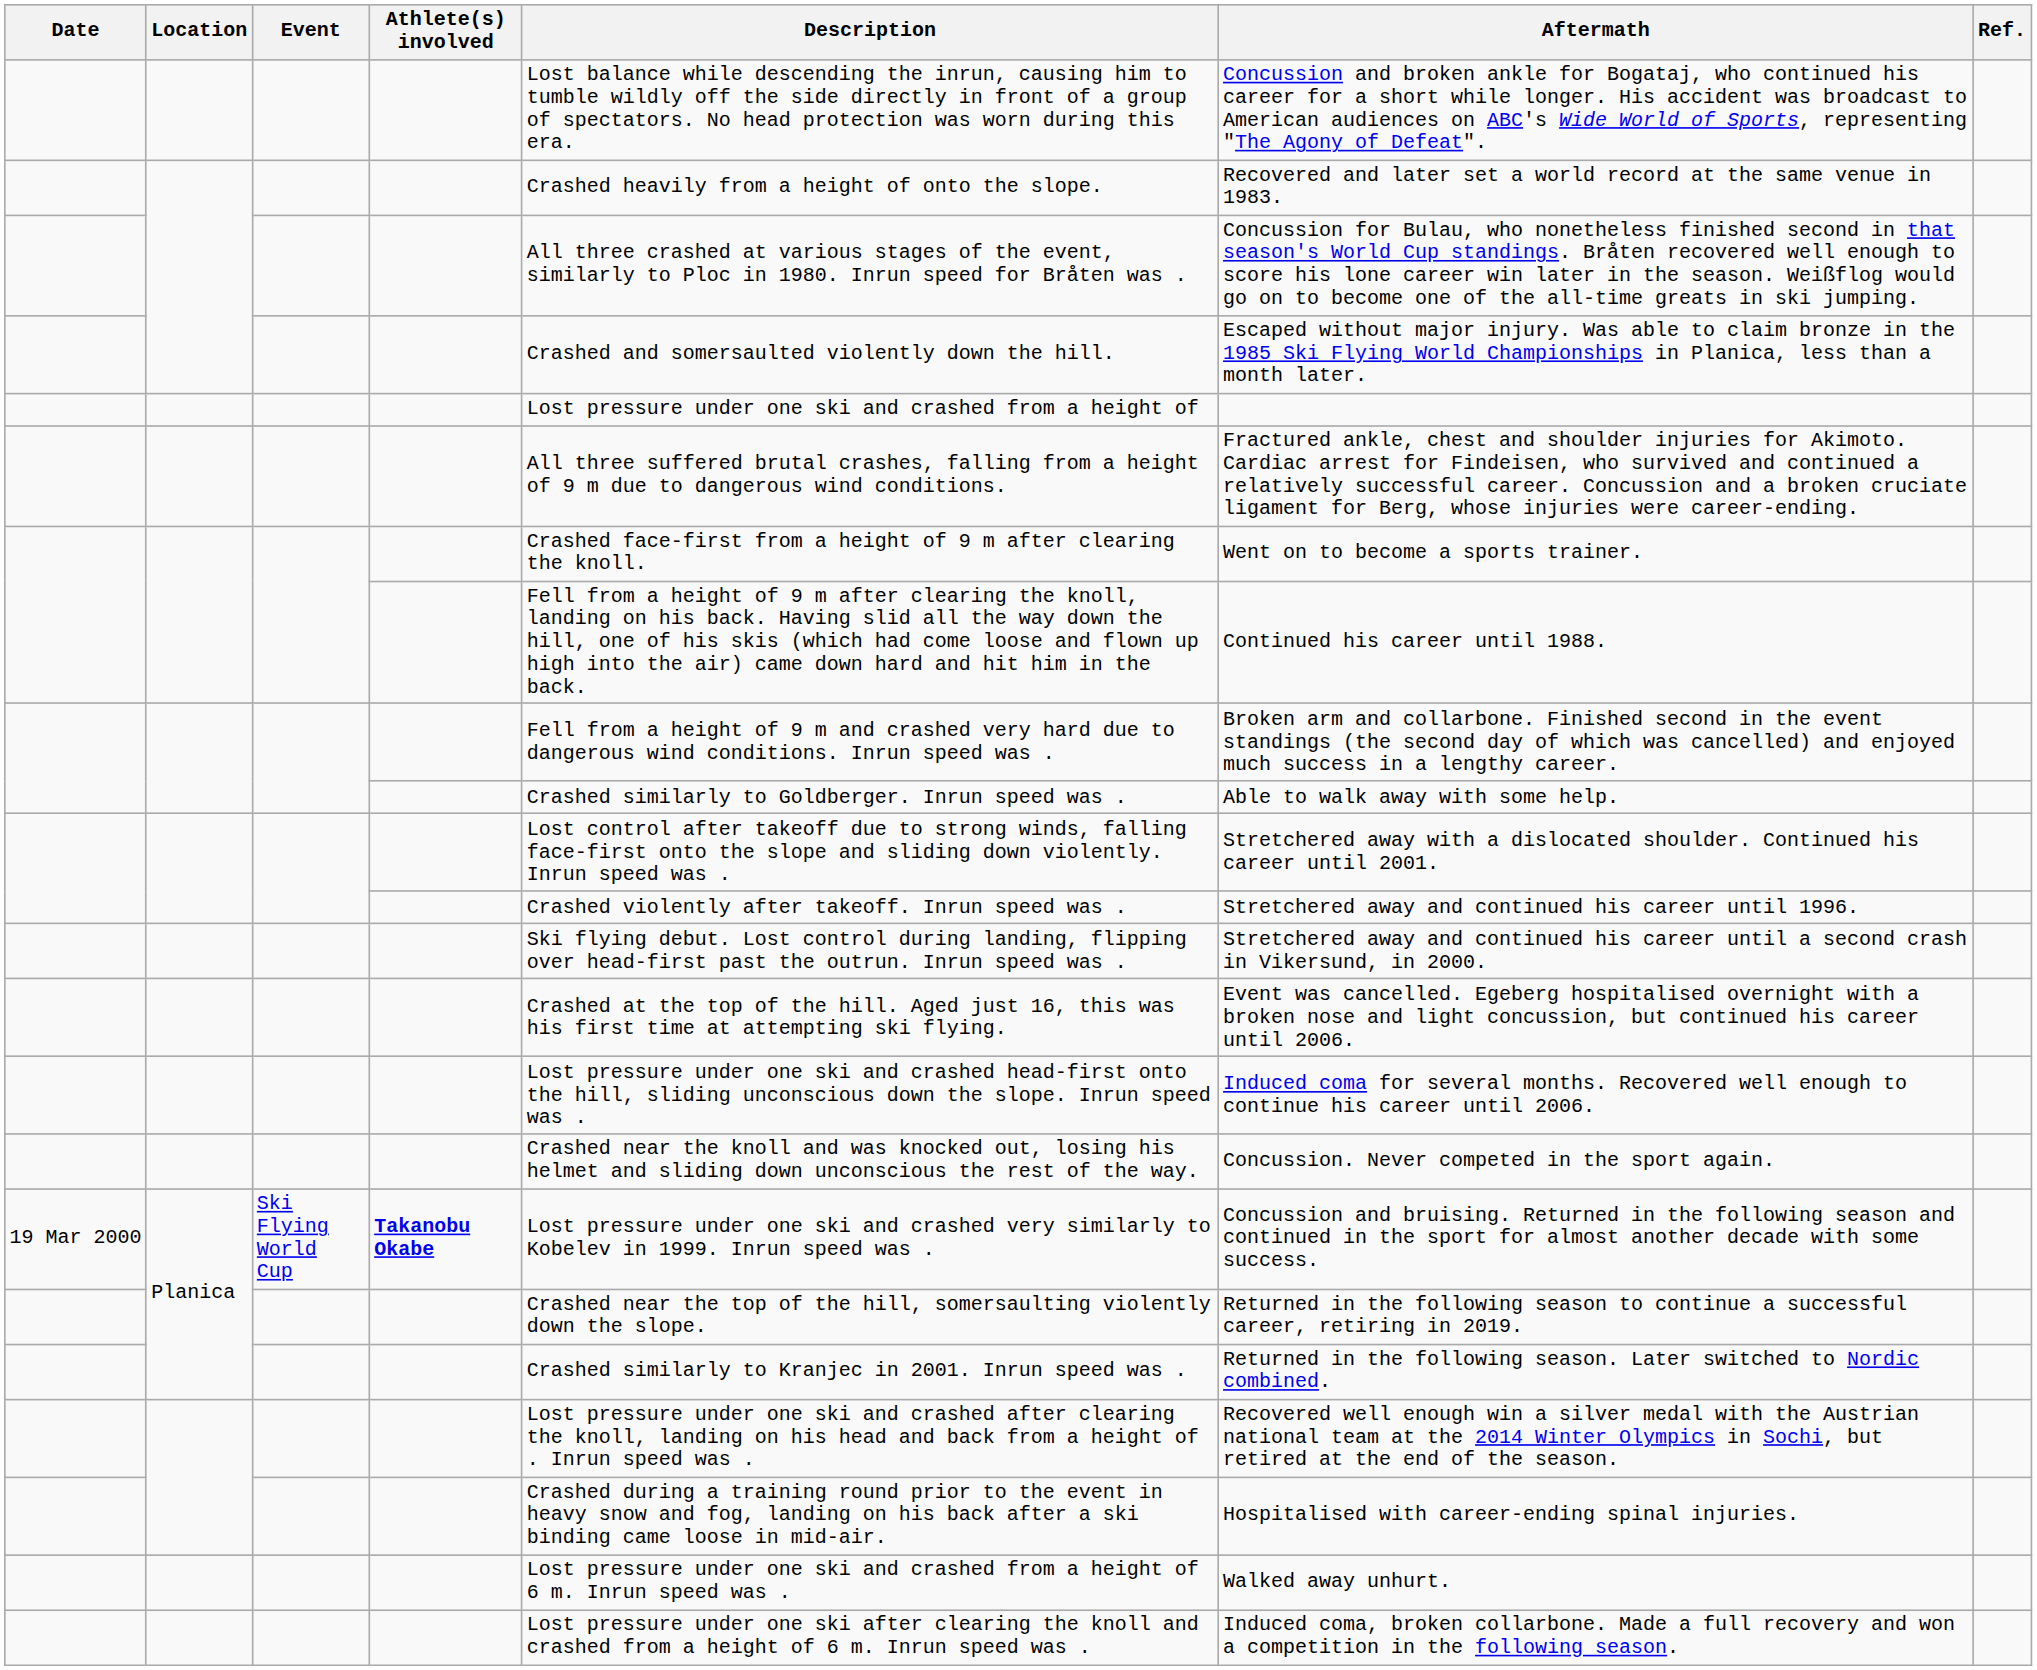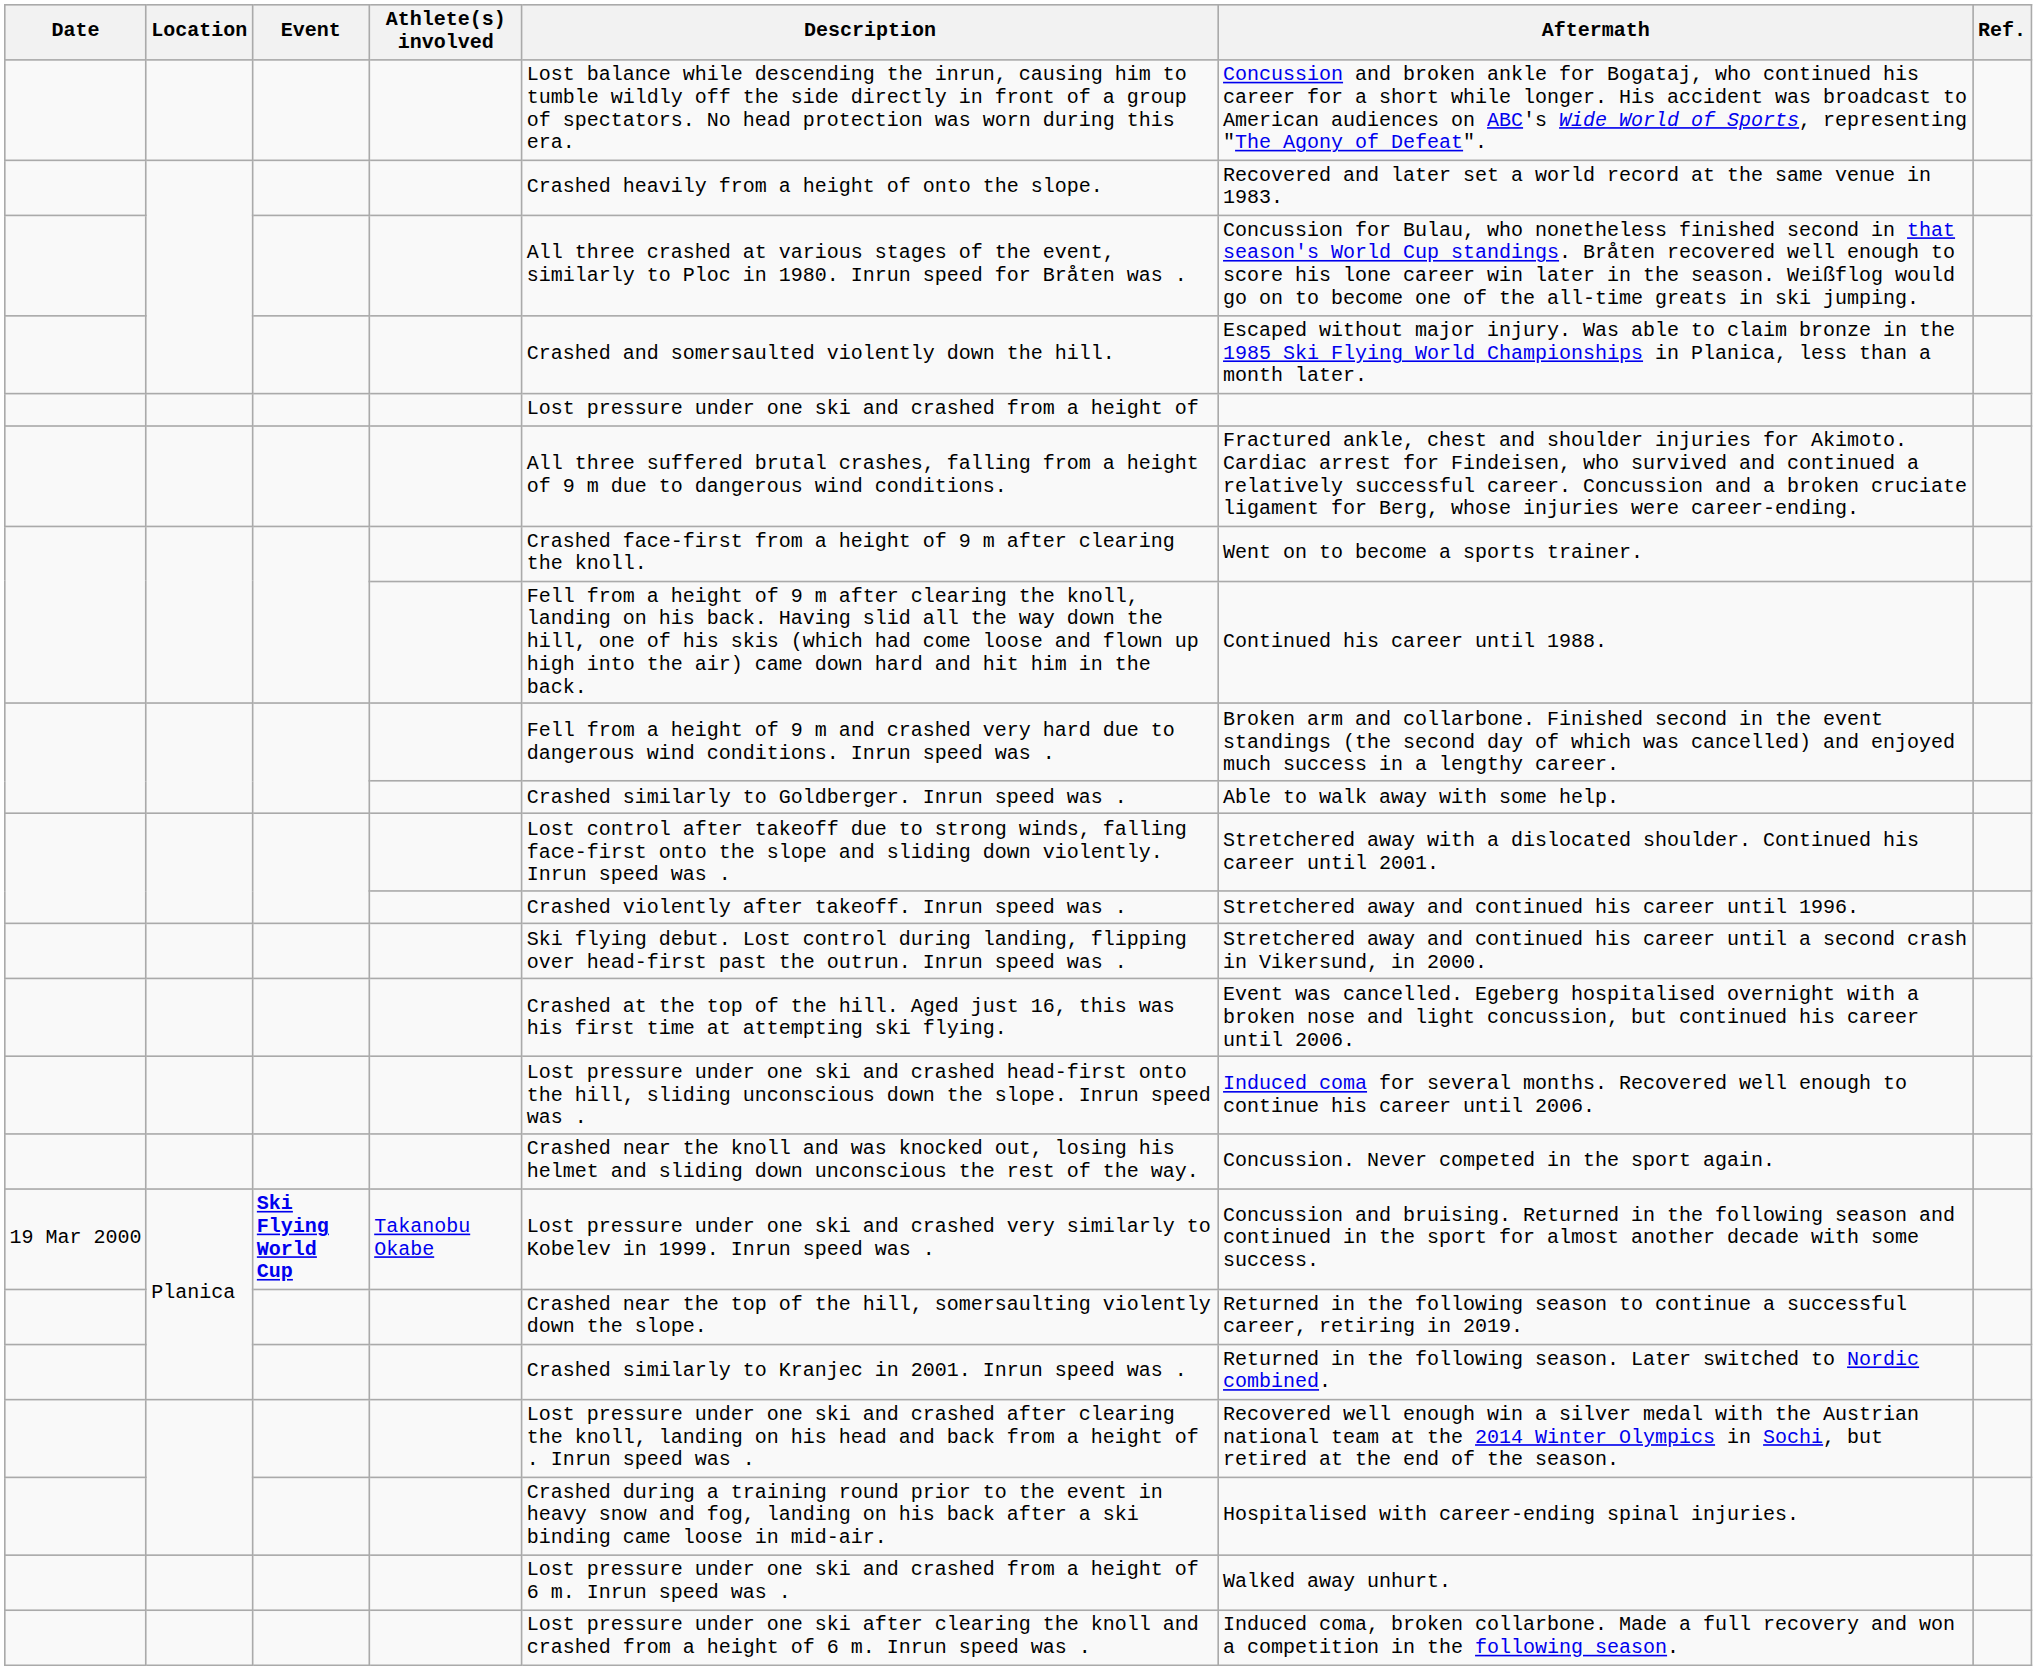19 Mar 2000 | Event: normal -> bold
19 Mar 2000 | Athlete(s) involved: bold -> normal
